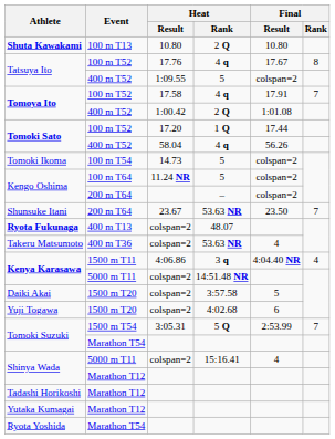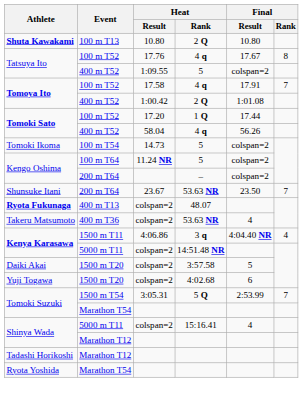- row: Yutaka Kumagai | Marathon T12
